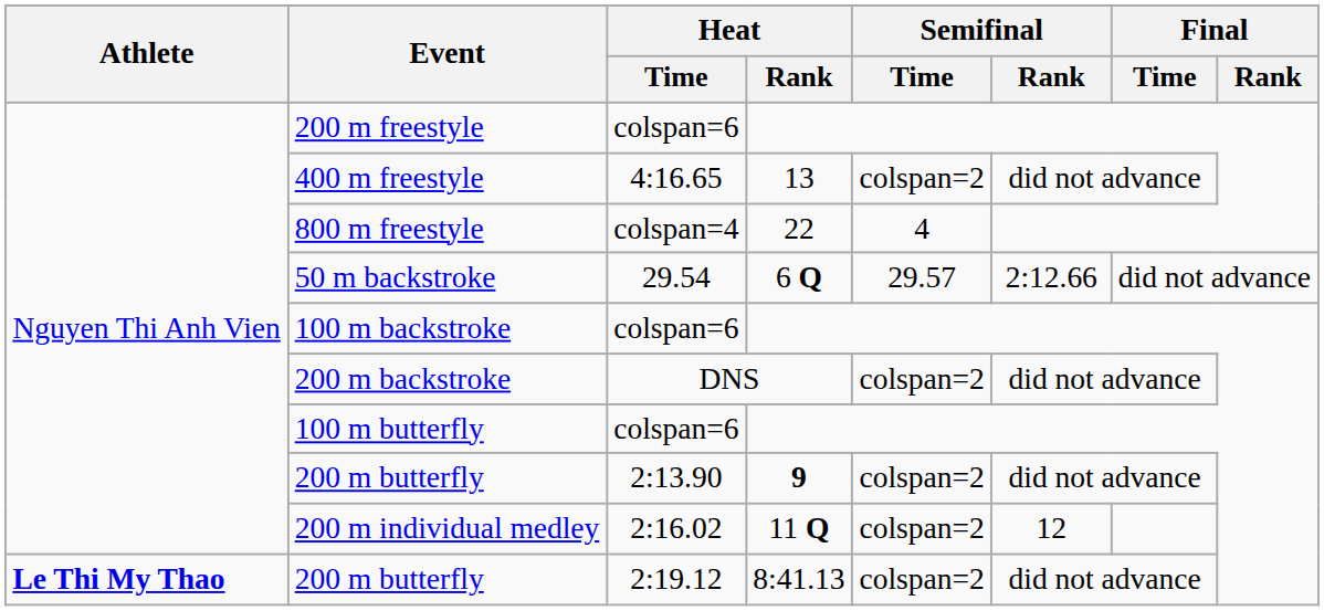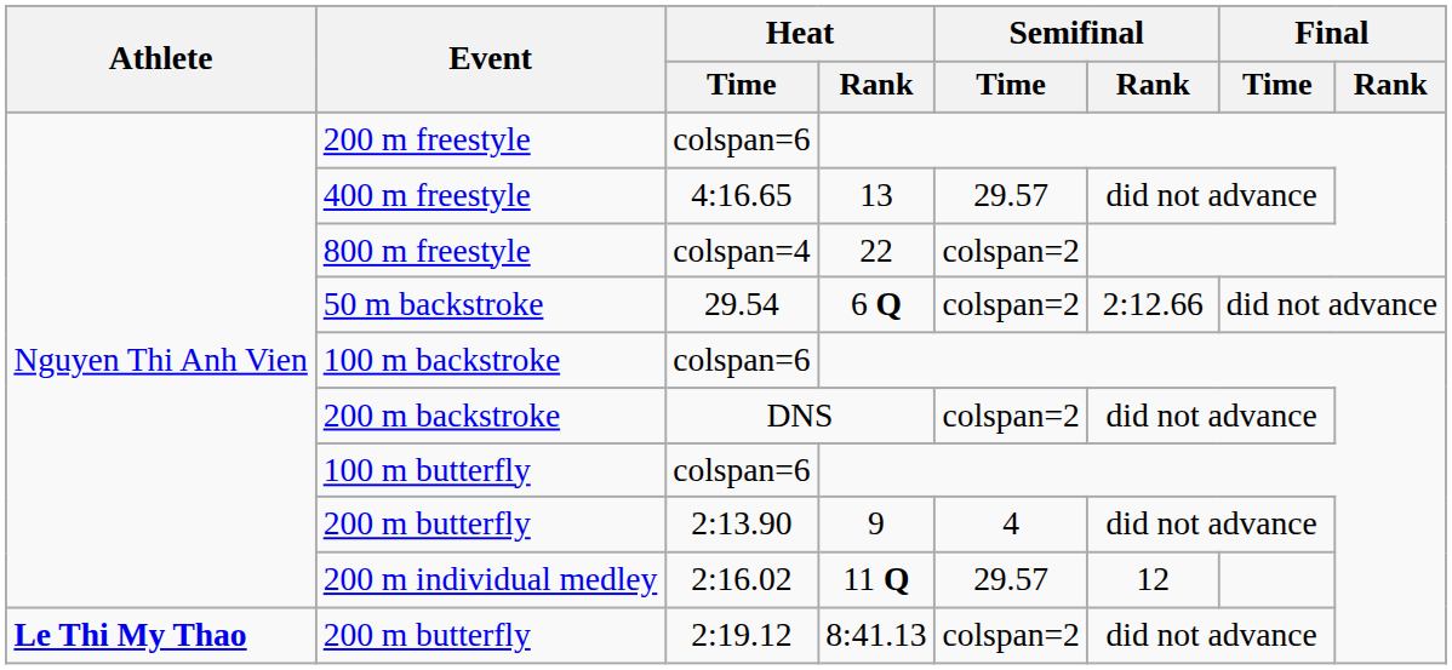400 m freestyle | Semifinal / Time: colspan=2 -> 29.57
800 m freestyle | Semifinal / Time: 4 -> colspan=2
50 m backstroke | Semifinal / Time: 29.57 -> colspan=2
200 m butterfly / 2:13.90 | Heat / Rank: bold -> normal
200 m butterfly / 2:13.90 | Semifinal / Time: colspan=2 -> 4
200 m individual medley | Semifinal / Time: colspan=2 -> 29.57
